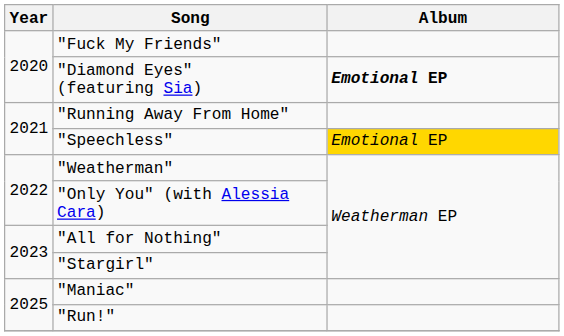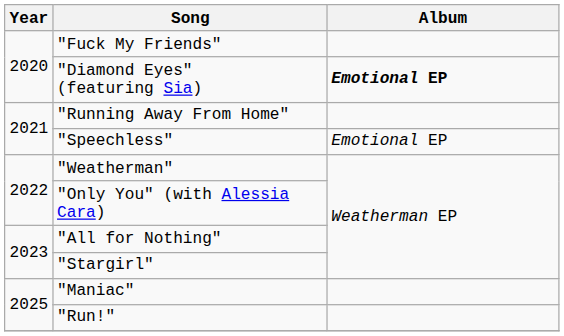"Speechless" | Album: gold background -> no background
